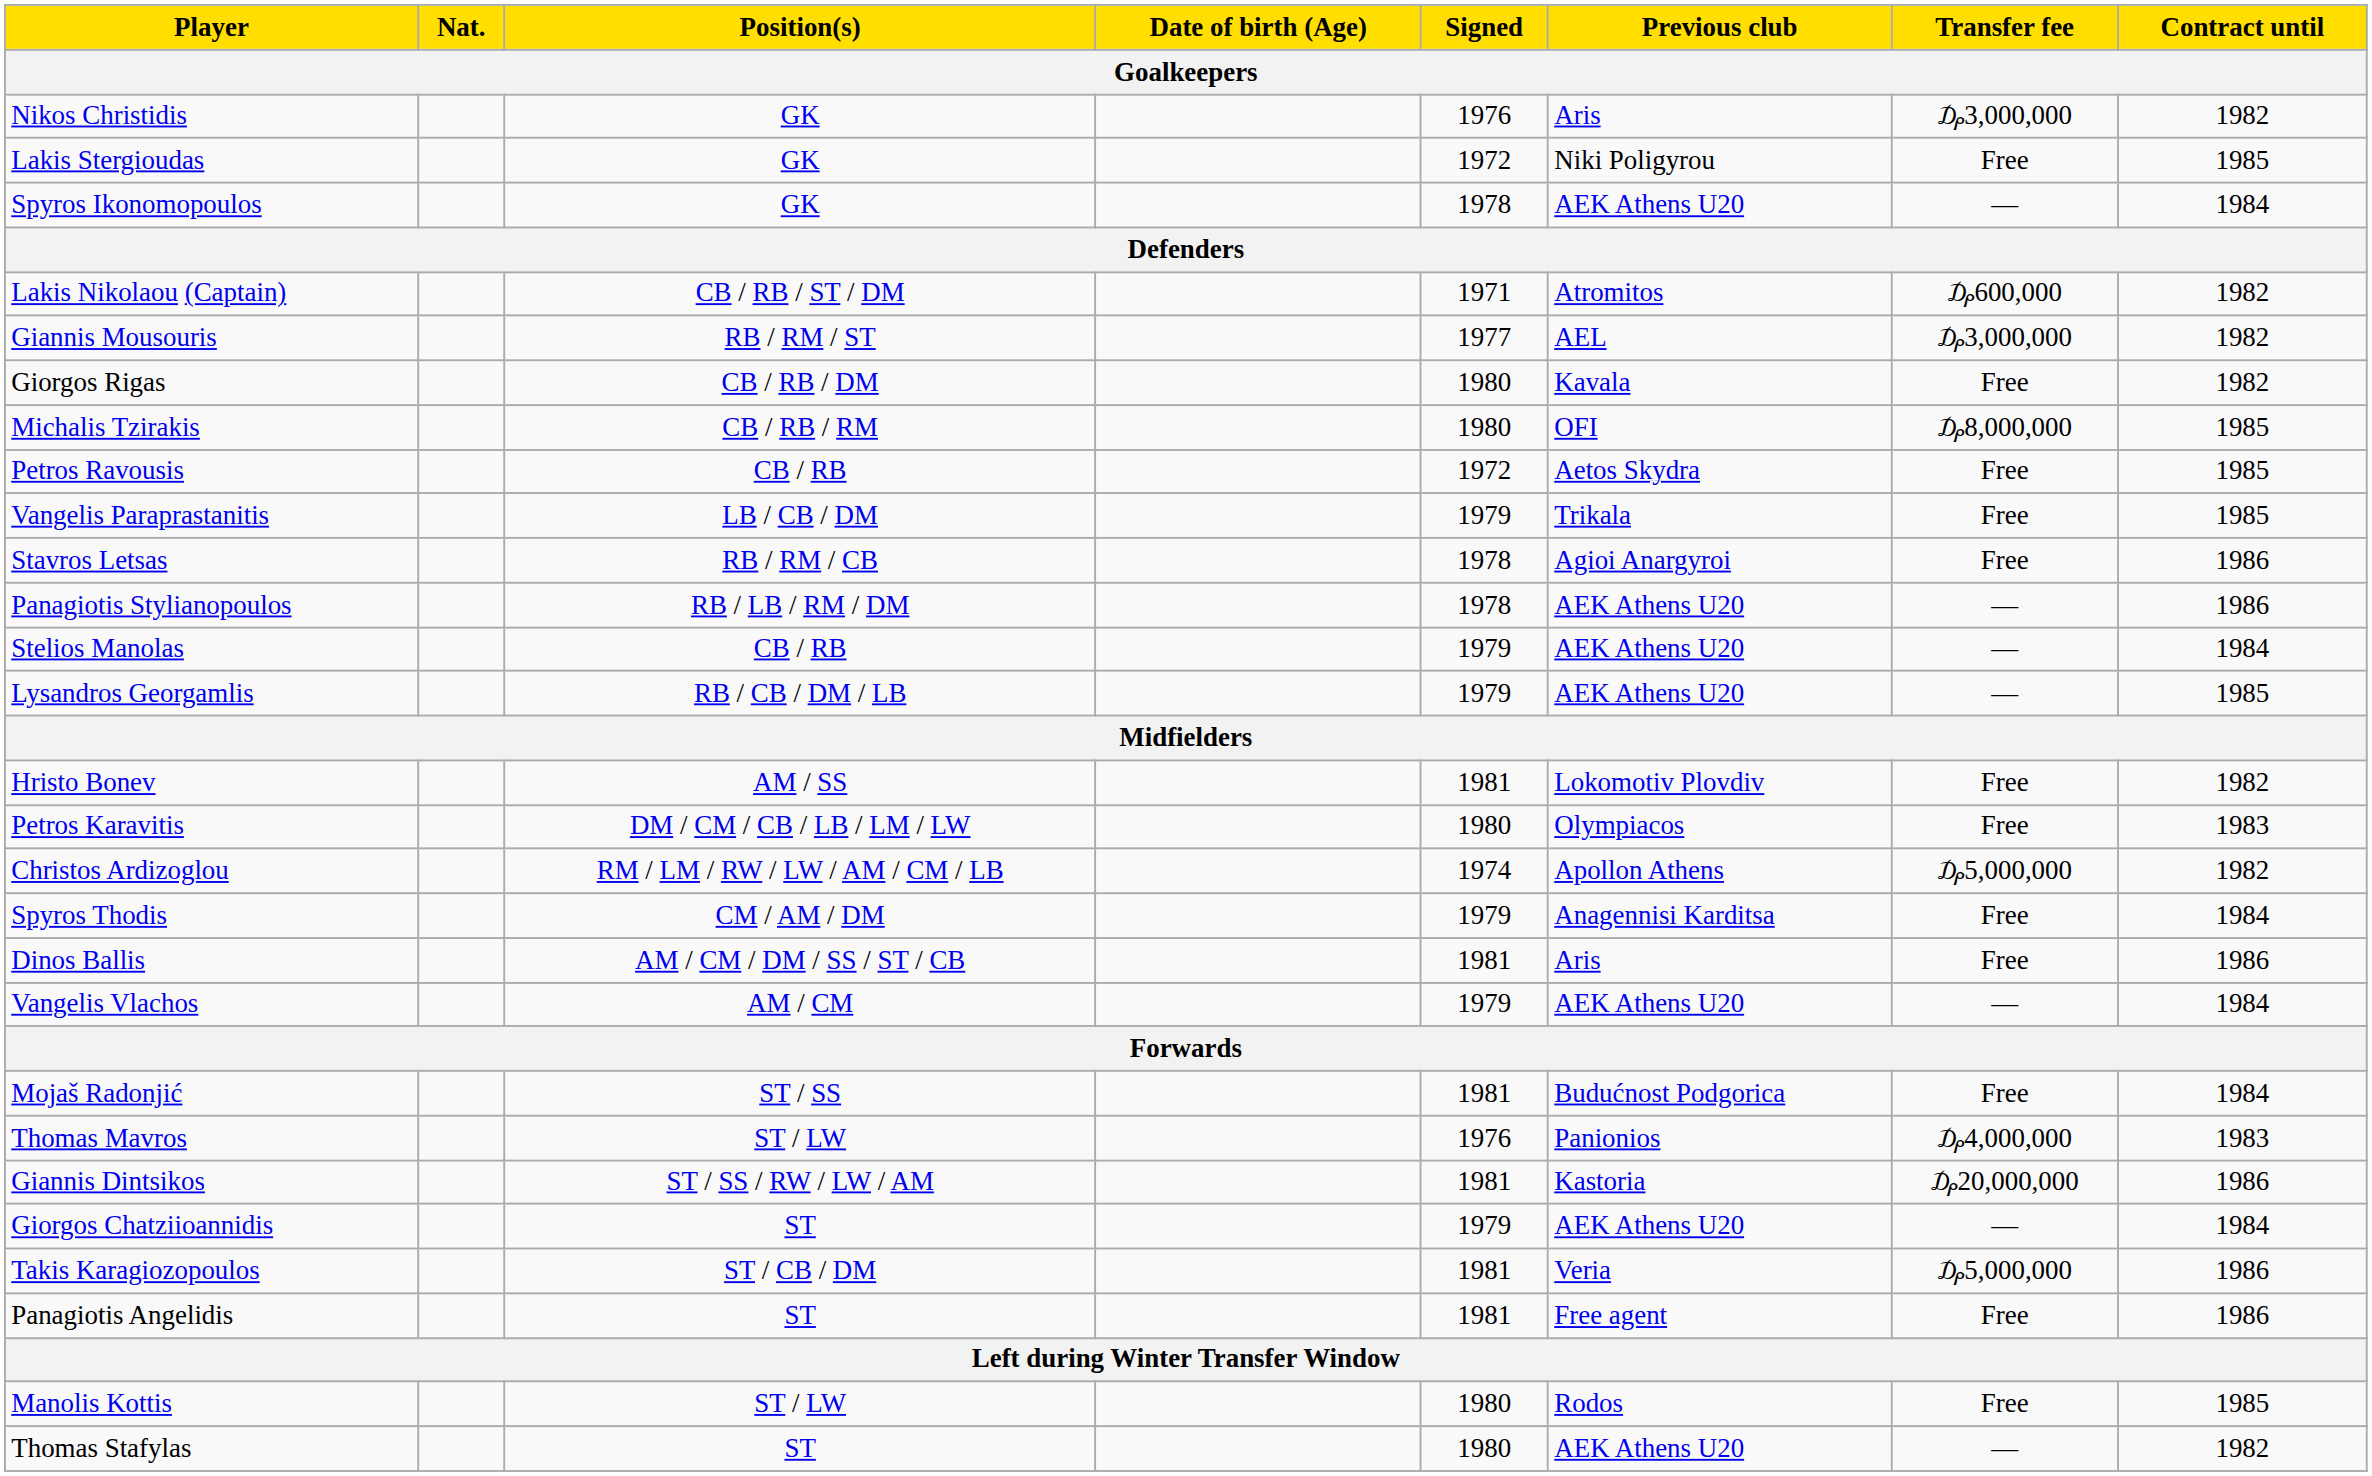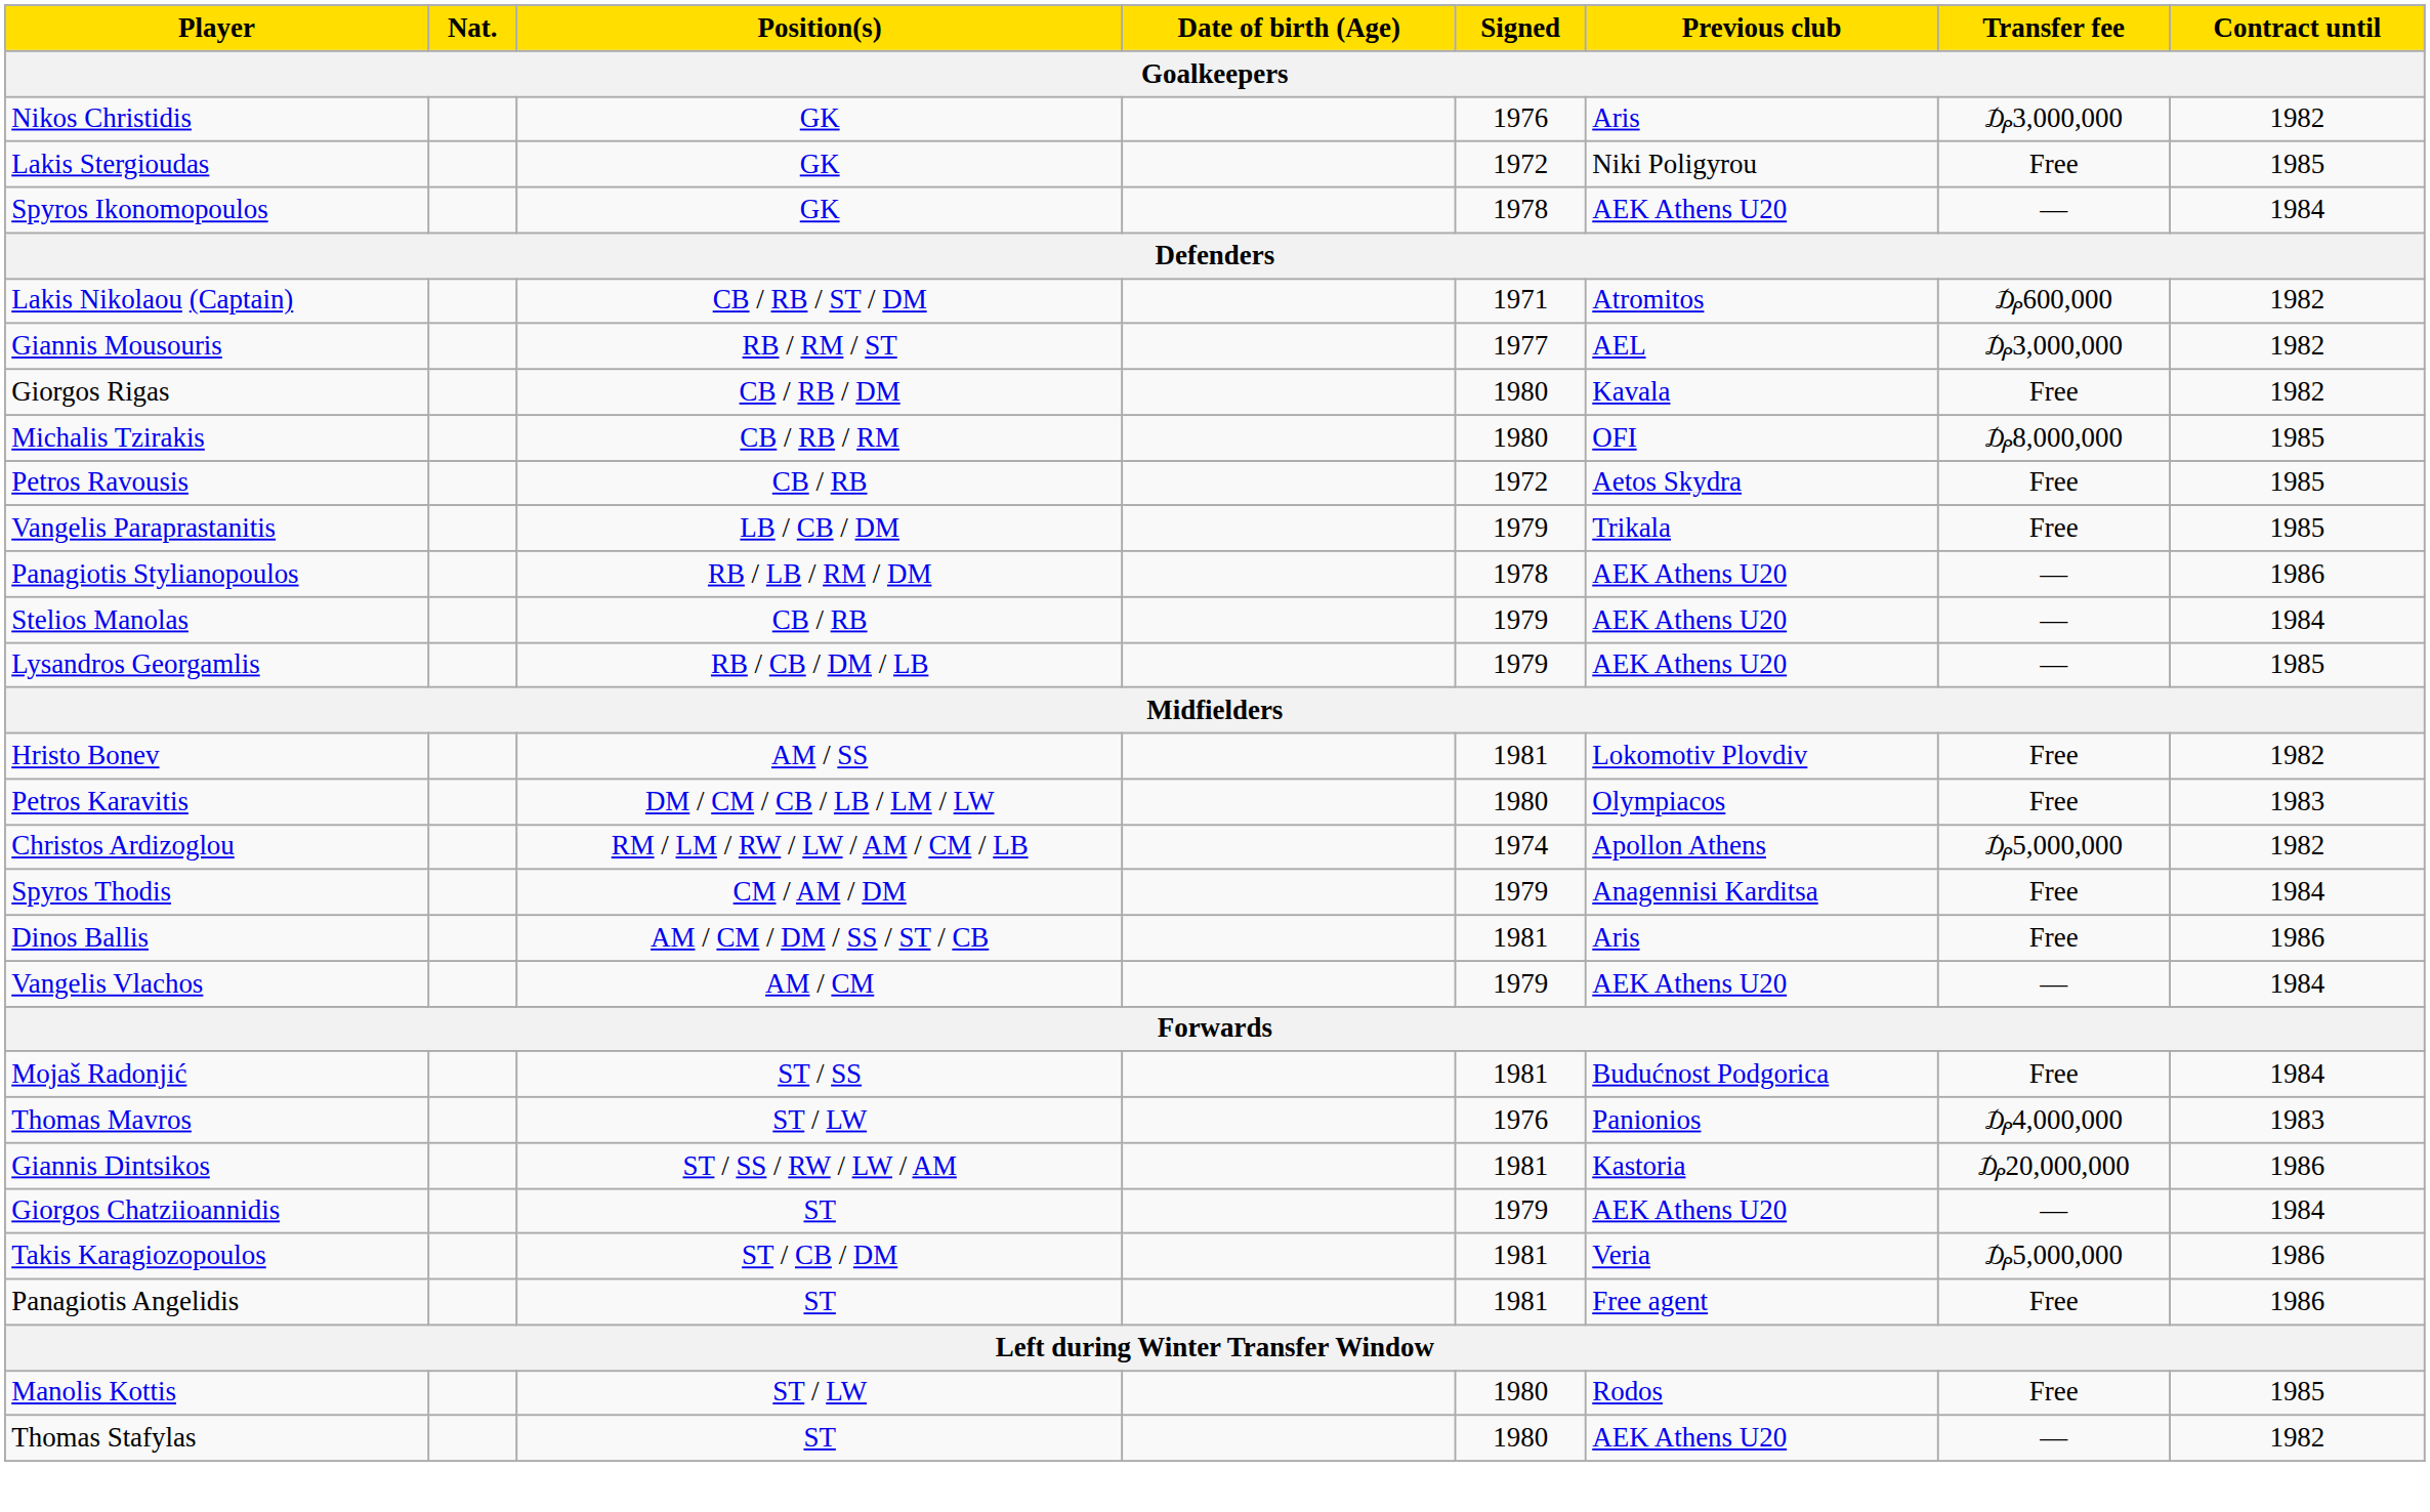- row: Stavros Letsas | RB / RM / CB | 1978 | Agioi Anargyroi | Free | 1986
